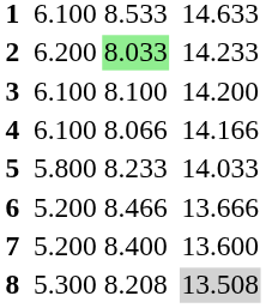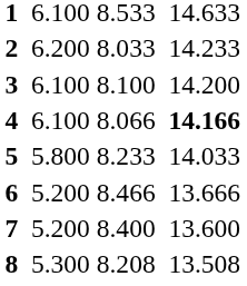2 | column 3: lightgreen background -> no background
4 | column 4: normal -> bold
8 | column 4: lightgrey background -> no background
